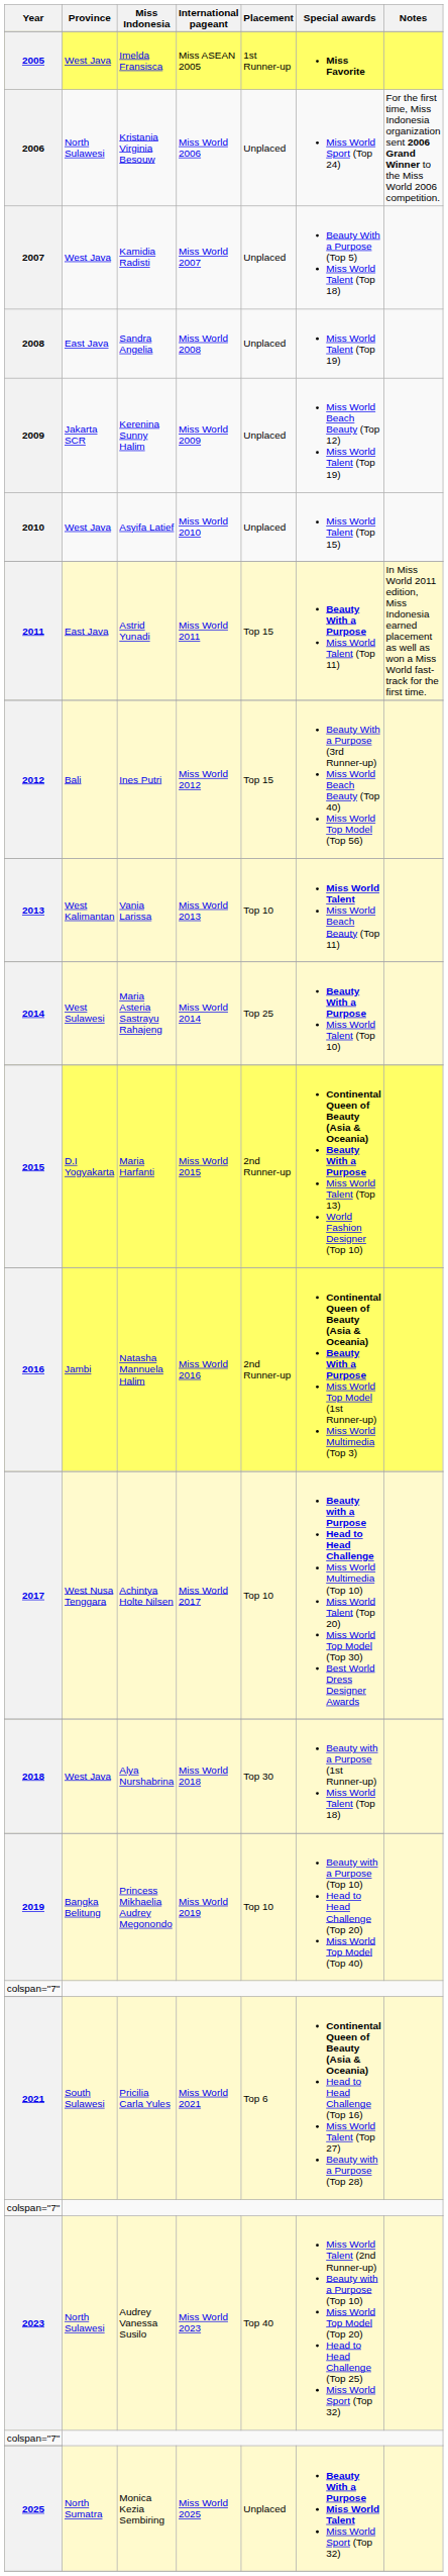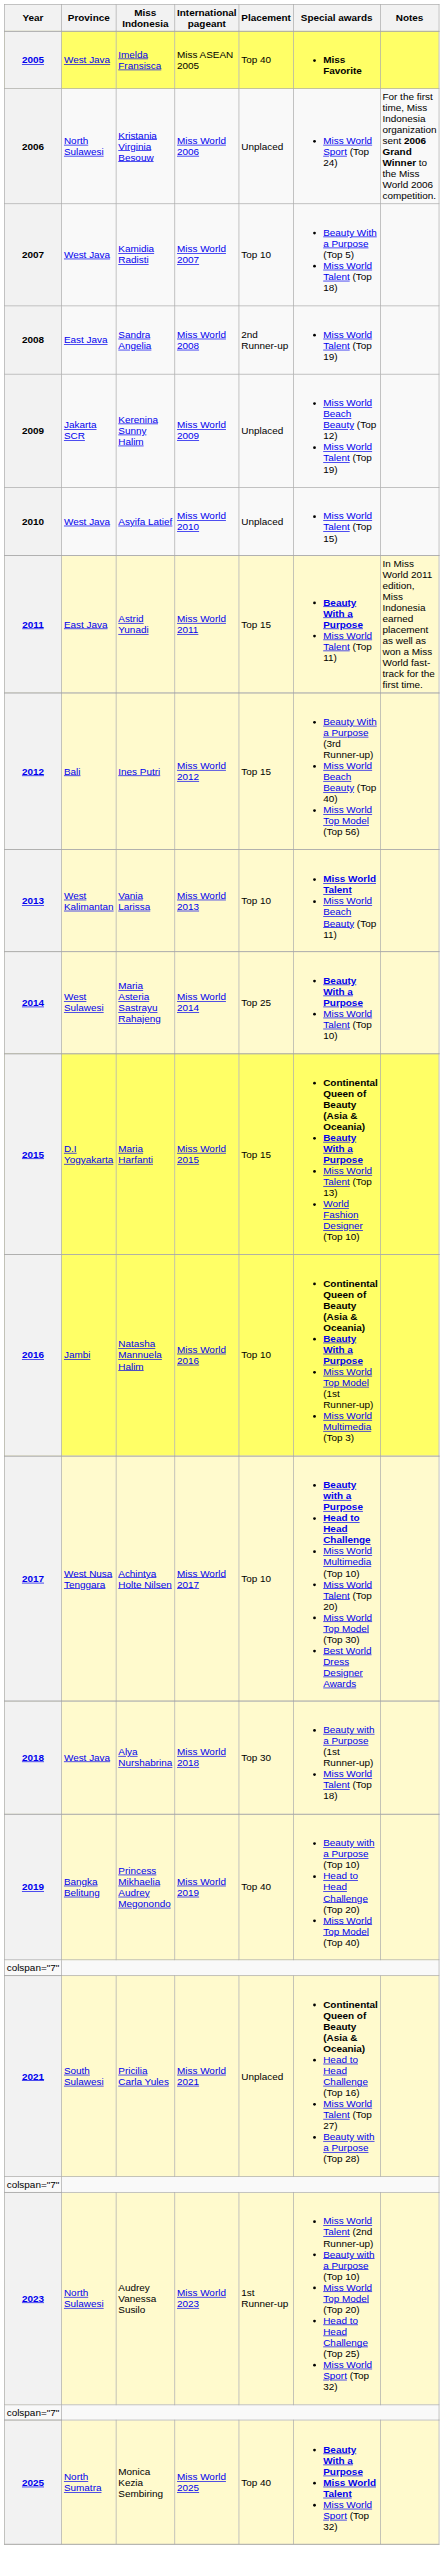Imelda Fransisca | Placement: 1st Runner-up -> Top 40
Kamidia Radisti | Placement: Unplaced -> Top 10
Sandra Angelia | Placement: Unplaced -> 2nd Runner-up
Maria Harfanti | Placement: 2nd Runner-up -> Top 15
Natasha Mannuela Halim | Placement: 2nd Runner-up -> Top 10
Princess Mikhaelia Audrey Megonondo | Placement: Top 10 -> Top 40
Pricilia Carla Yules | Placement: Top 6 -> Unplaced
Audrey Vanessa Susilo | Placement: Top 40 -> 1st Runner-up
Monica Kezia Sembiring | Placement: Unplaced -> Top 40
